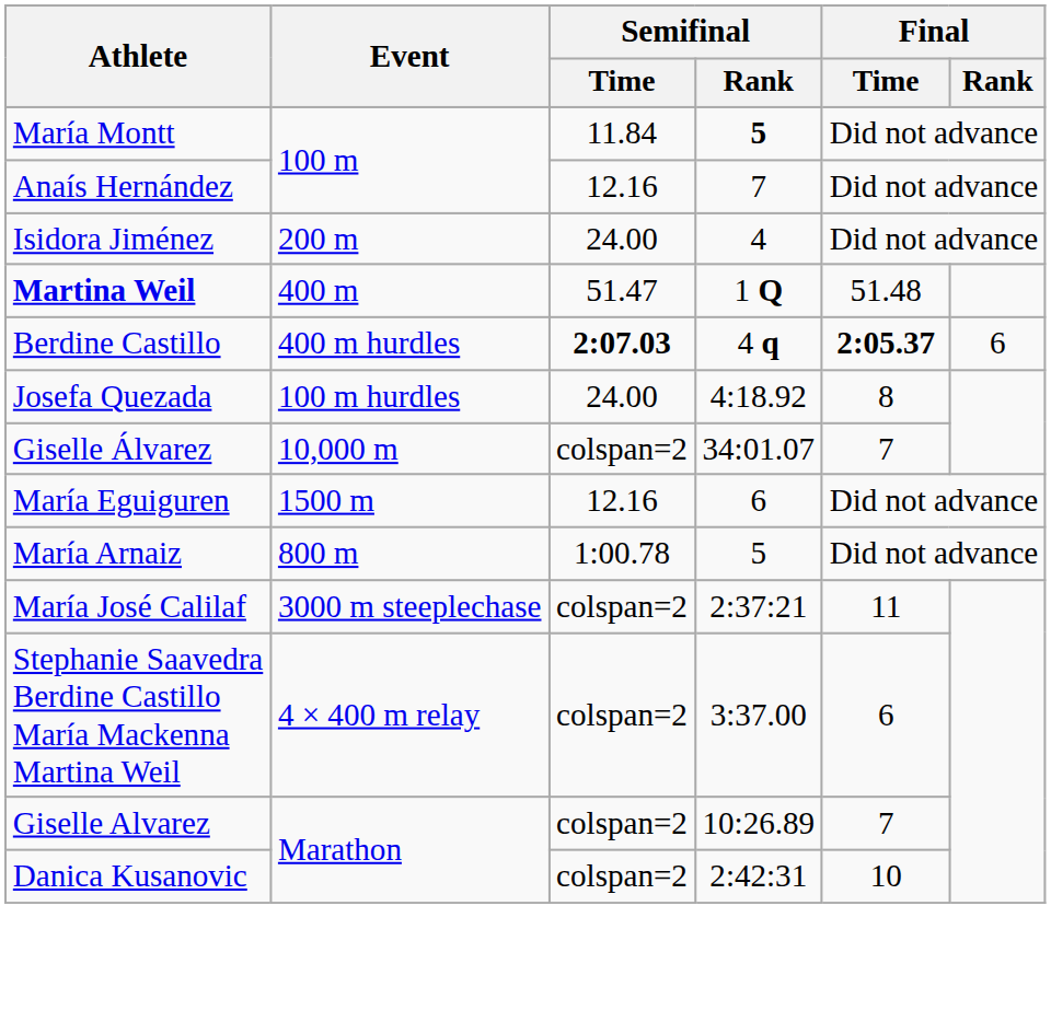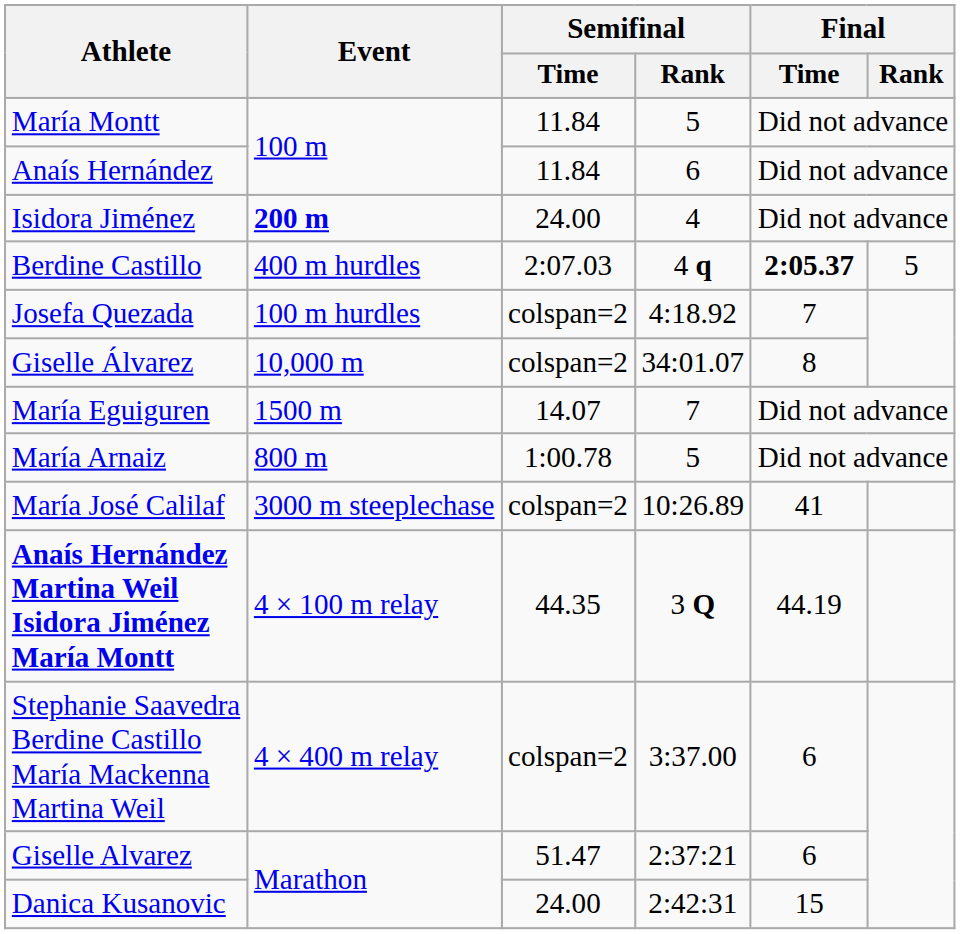María Montt | Semifinal / Rank: bold -> normal
Anaís Hernández | Semifinal / Time: 12.16 -> 11.84
Anaís Hernández | Semifinal / Rank: 7 -> 6
Isidora Jiménez | Event: normal -> bold
- row: Martina Weil | 400 m | 51.47 | 1 Q | 51.48
Berdine Castillo | Semifinal / Time: bold -> normal
Berdine Castillo | Final / Rank: 6 -> 5
Josefa Quezada | Semifinal / Time: 24.00 -> colspan=2
Josefa Quezada | Final / Time: 8 -> 7
Giselle Álvarez | Final / Time: 7 -> 8
María Eguiguren | Semifinal / Time: 12.16 -> 14.07
María Eguiguren | Semifinal / Rank: 6 -> 7
María José Calilaf | Semifinal / Rank: 2:37:21 -> 10:26.89
María José Calilaf | Final / Time: 11 -> 41
+ row: Anaís Hernández Martina Weil Isidora Jiménez María Montt | 4 × 100 m relay | 44.35 | 3 Q | 44.19
Giselle Alvarez | Semifinal / Time: colspan=2 -> 51.47
Giselle Alvarez | Semifinal / Rank: 10:26.89 -> 2:37:21
Giselle Alvarez | Final / Time: 7 -> 6
Danica Kusanovic | Semifinal / Time: colspan=2 -> 24.00
Danica Kusanovic | Final / Time: 10 -> 15
